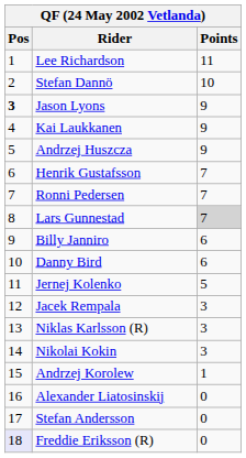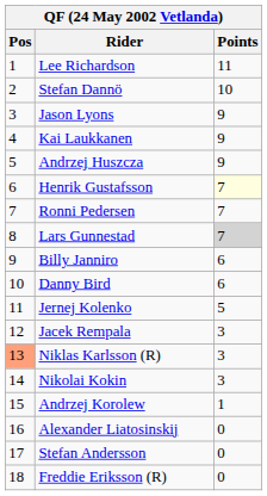Jason Lyons | Pos: bold -> normal
Henrik Gustafsson | Points: no background -> lightyellow background
Niklas Karlsson (R) | Pos: no background -> lightsalmon background
Freddie Eriksson (R) | Pos: lavender background -> no background
